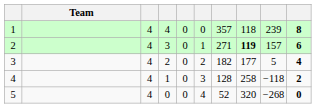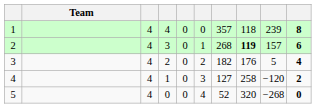row 3 | column 7: 271 -> 268
row 4 | column 8: 177 -> 176
row 5 | column 7: 128 -> 127
row 5 | column 9: −118 -> −120
